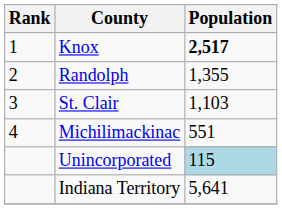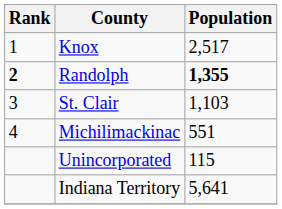Knox | Population: bold -> normal
Randolph | Rank: normal -> bold
Randolph | Population: normal -> bold
Unincorporated | Population: lightblue background -> no background
